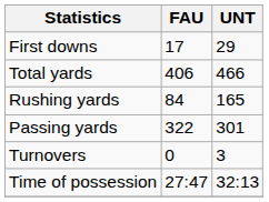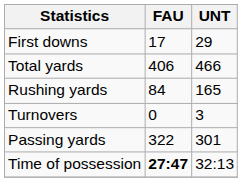rows swapped: Passing yards <-> Turnovers
Time of possession | FAU: normal -> bold
